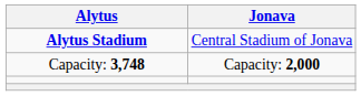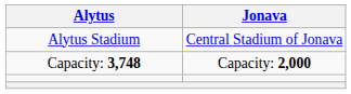Alytus Stadium | Alytus: bold -> normal
